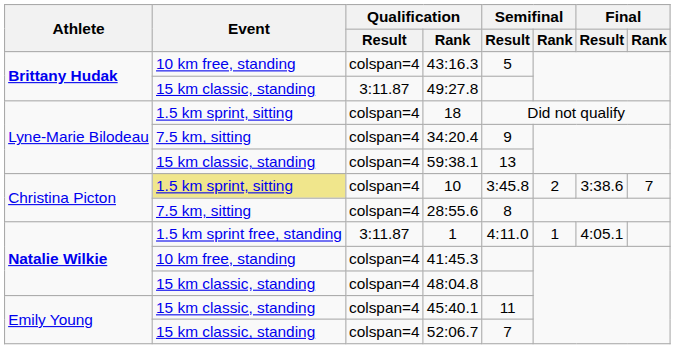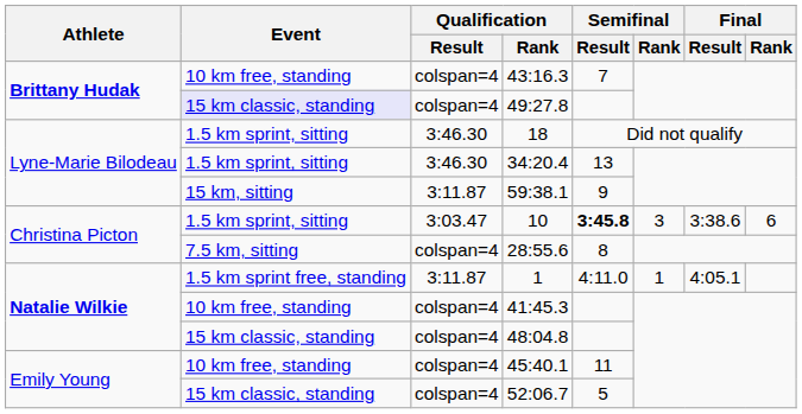43:16.3 | Semifinal / Result: 5 -> 7
49:27.8 | Event: no background -> lavender background
49:27.8 | Qualification / Result: 3:11.87 -> colspan=4
18 | Qualification / Result: colspan=4 -> 3:46.30
34:20.4 | Event: 7.5 km, sitting -> 1.5 km sprint, sitting
34:20.4 | Qualification / Result: colspan=4 -> 3:46.30
34:20.4 | Semifinal / Result: 9 -> 13
59:38.1 | Event: 15 km classic, standing -> 15 km, sitting
59:38.1 | Qualification / Result: colspan=4 -> 3:11.87
59:38.1 | Semifinal / Result: 13 -> 9
10 | Event: khaki background -> no background
10 | Qualification / Result: colspan=4 -> 3:03.47
10 | Semifinal / Result: normal -> bold
10 | Semifinal / Rank: 2 -> 3
10 | Final / Rank: 7 -> 6
45:40.1 | Event: 15 km classic, standing -> 10 km free, standing
52:06.7 | Semifinal / Result: 7 -> 5
